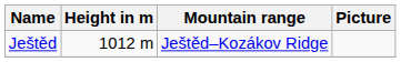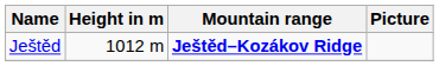Ještěd | Mountain range: normal -> bold
